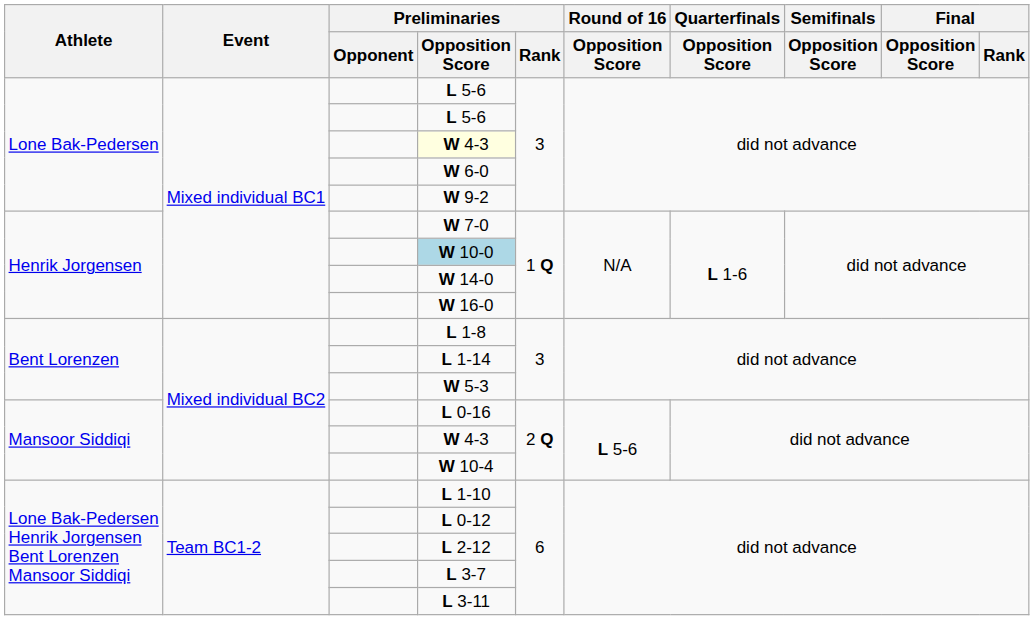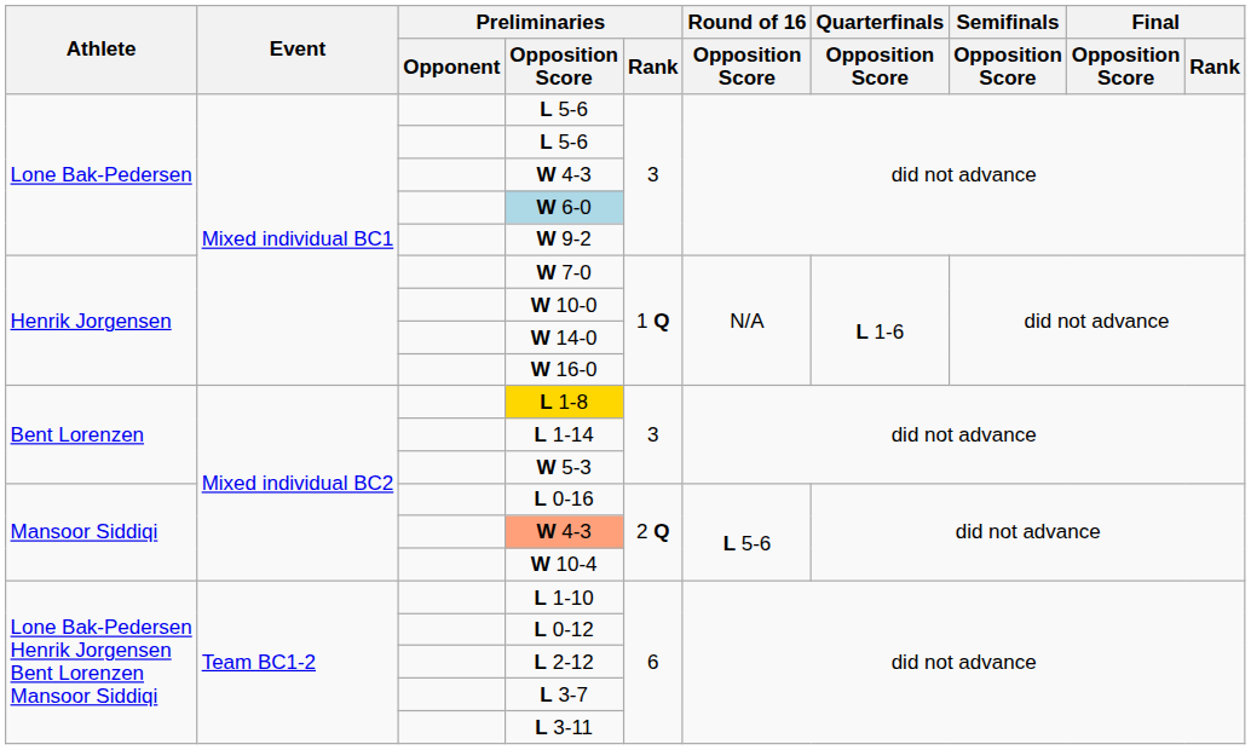Lone Bak-Pedersen / W 4-3 | Preliminaries / Opposition Score: lightyellow background -> no background
W 6-0 | Preliminaries / Opposition Score: no background -> lightblue background
W 10-0 | Preliminaries / Opposition Score: lightblue background -> no background
L 1-8 | Preliminaries / Opposition Score: no background -> gold background
Mansoor Siddiqi / W 4-3 | Preliminaries / Opposition Score: no background -> lightsalmon background
